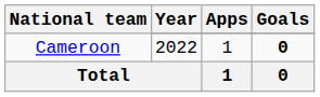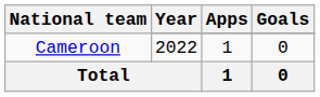2022 | Goals: bold -> normal
